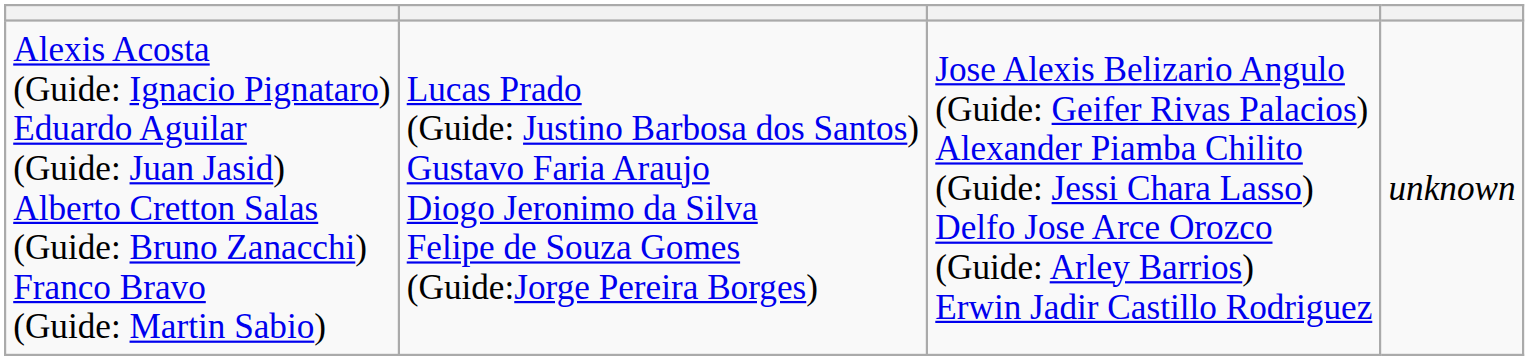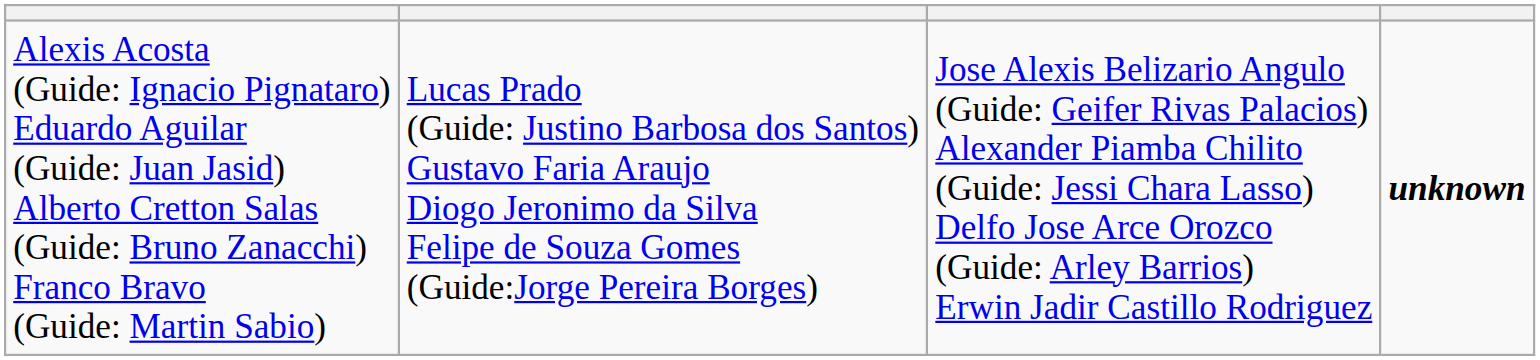row 2 | column 4: normal -> bold
